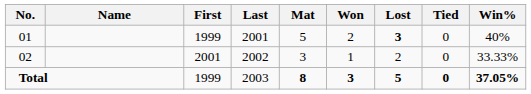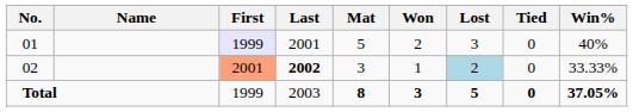01 | First: no background -> lavender background
01 | Lost: bold -> normal
02 | First: no background -> lightsalmon background
02 | Last: normal -> bold
02 | Lost: no background -> lightblue background
